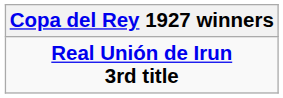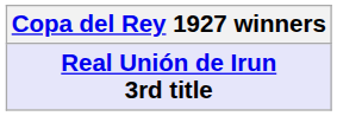row 2 | column 1: no background -> lavender background
